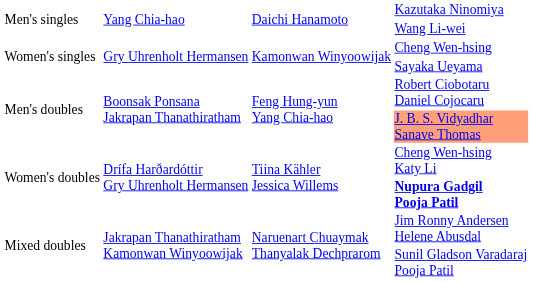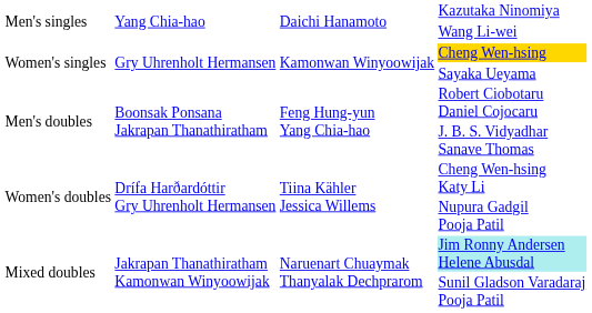Cheng Wen-hsing | column 4: no background -> gold background
J. B. S. Vidyadhar Sanave Thomas | column 4: lightsalmon background -> no background
Nupura Gadgil Pooja Patil | column 4: bold -> normal
Jim Ronny Andersen Helene Abusdal | column 4: no background -> paleturquoise background
